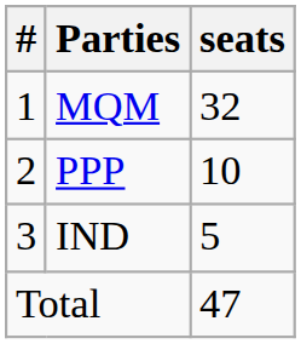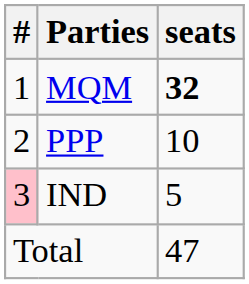MQM | seats: normal -> bold
IND | #: no background -> pink background
